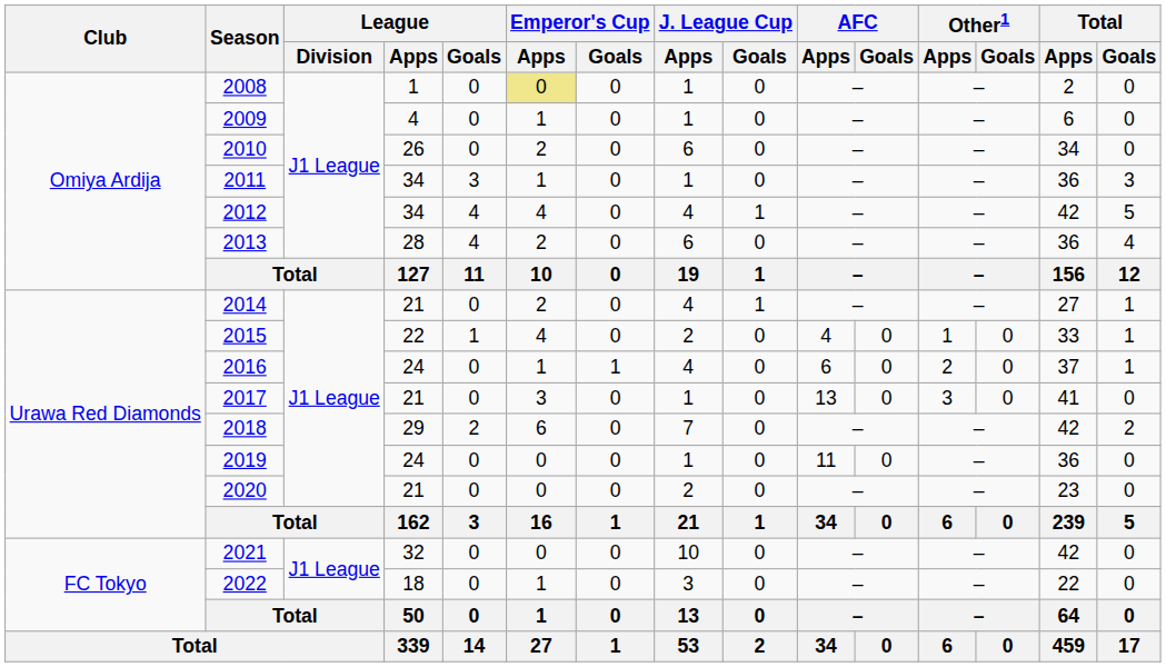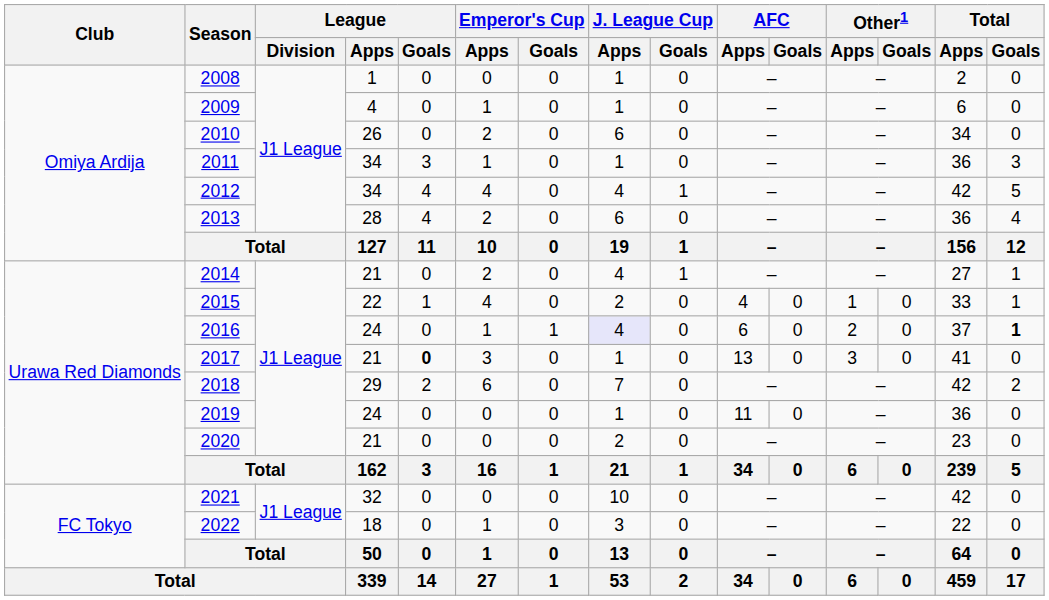2008 | Emperor's Cup / Apps: khaki background -> no background
2016 | J. League Cup / Apps: no background -> lavender background
2016 | Total / Goals: normal -> bold
2017 | League / Goals: normal -> bold
